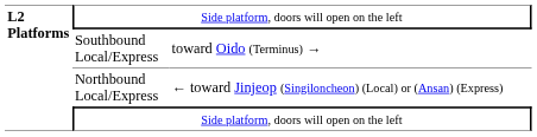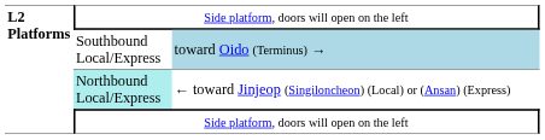Southbound Local/Express | column 3: no background -> lightblue background
Northbound Local/Express | column 2: no background -> paleturquoise background
